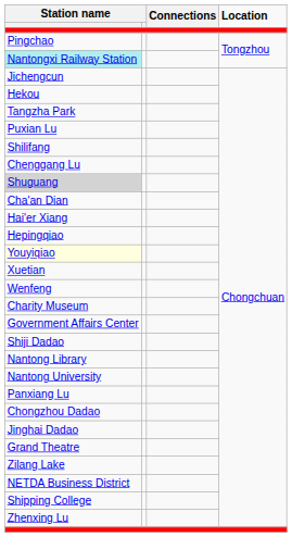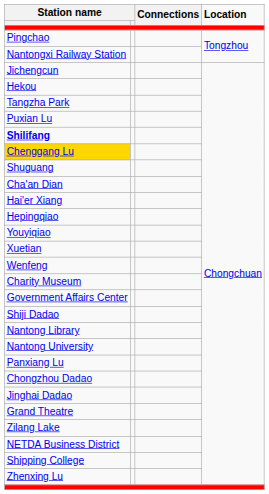Nantongxi Railway Station | column 1: paleturquoise background -> no background
Shilifang | column 1: normal -> bold
Chenggang Lu | column 1: no background -> gold background
Shuguang | column 1: lightgrey background -> no background
Youyiqiao | column 1: lightyellow background -> no background
